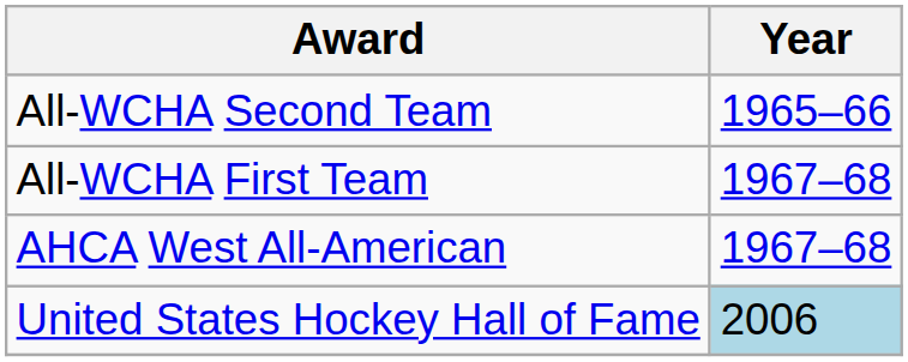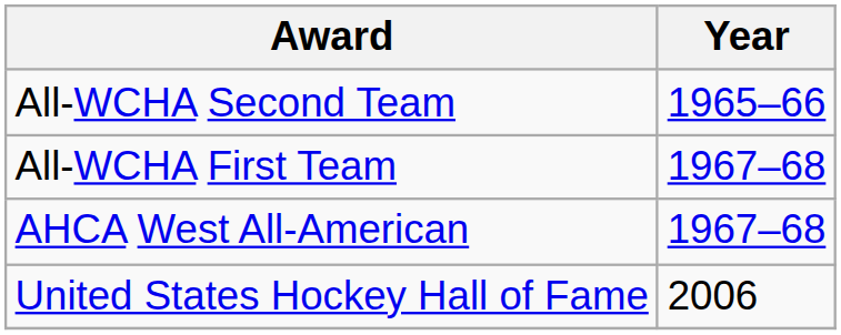United States Hockey Hall of Fame | Year: lightblue background -> no background
